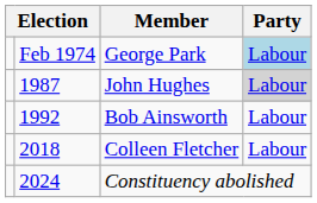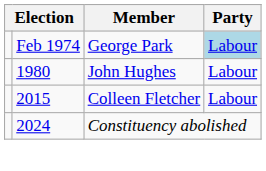John Hughes | column 2: 1987 -> 1980
John Hughes | Party: lightgrey background -> no background
- row: 1992 | Bob Ainsworth | Labour
Colleen Fletcher | column 2: 2018 -> 2015
